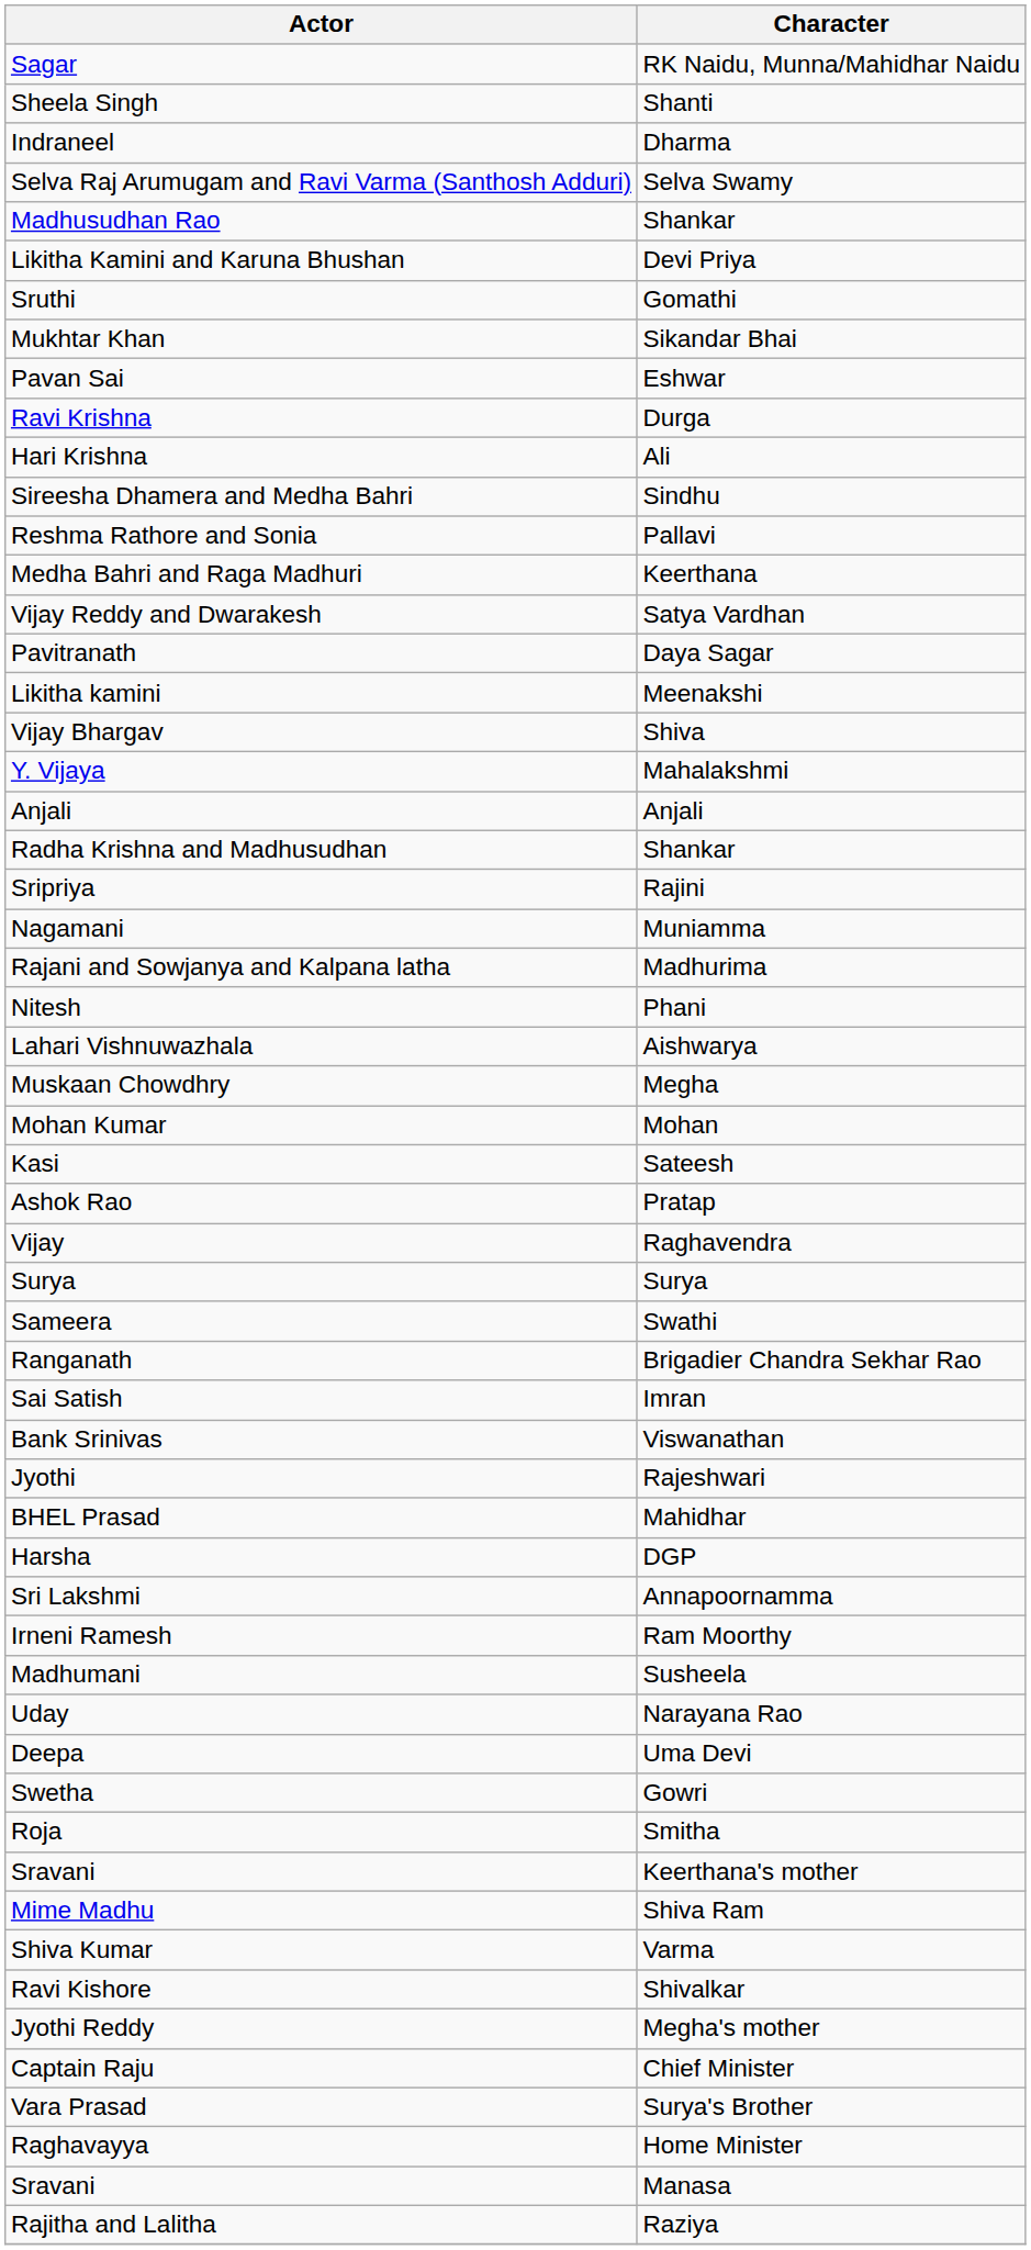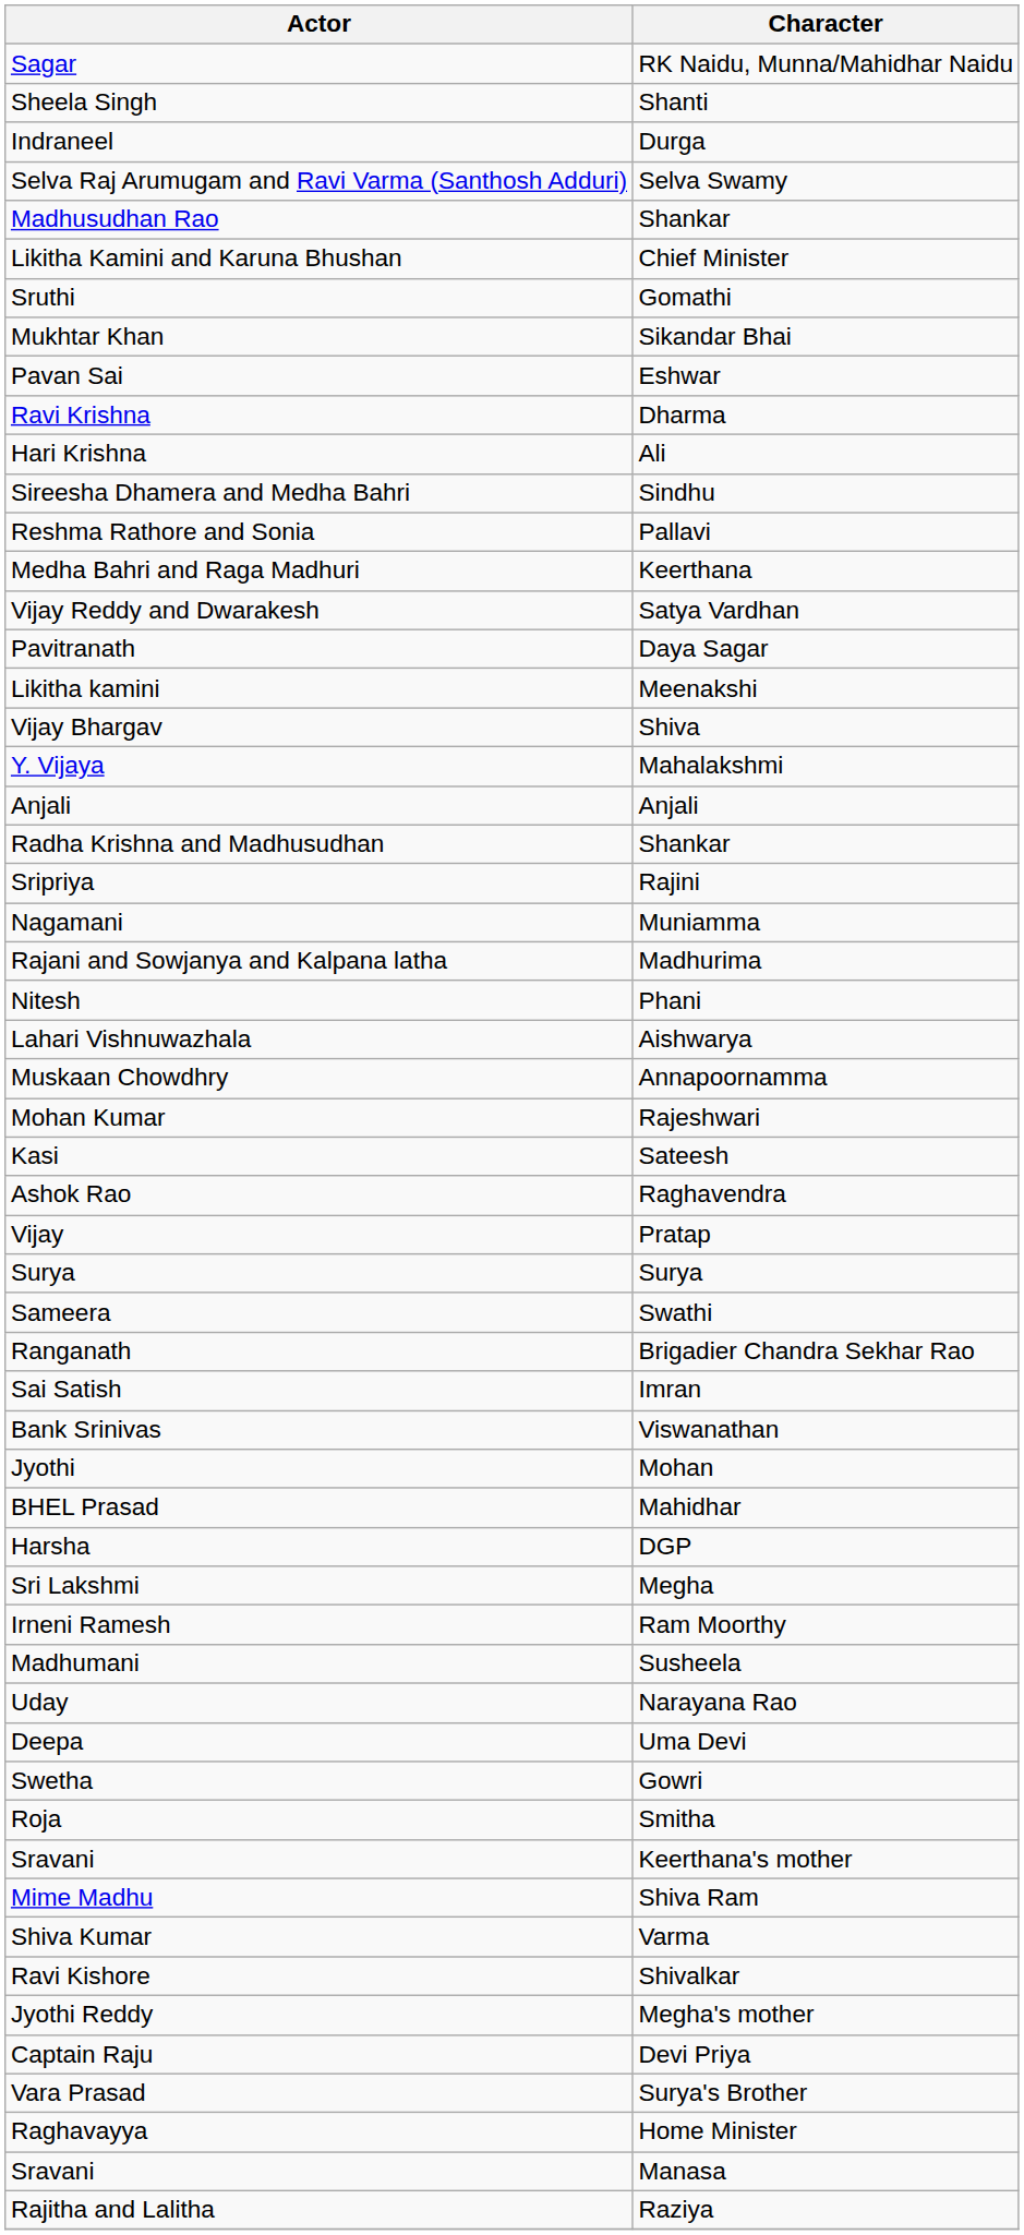row 4 | Character: Dharma -> Durga
row 7 | Character: Devi Priya -> Chief Minister
row 11 | Character: Durga -> Dharma
row 28 | Character: Megha -> Annapoornamma
row 29 | Character: Mohan -> Rajeshwari
row 31 | Character: Pratap -> Raghavendra
row 32 | Character: Raghavendra -> Pratap
row 38 | Character: Rajeshwari -> Mohan
row 41 | Character: Annapoornamma -> Megha
row 53 | Character: Chief Minister -> Devi Priya
